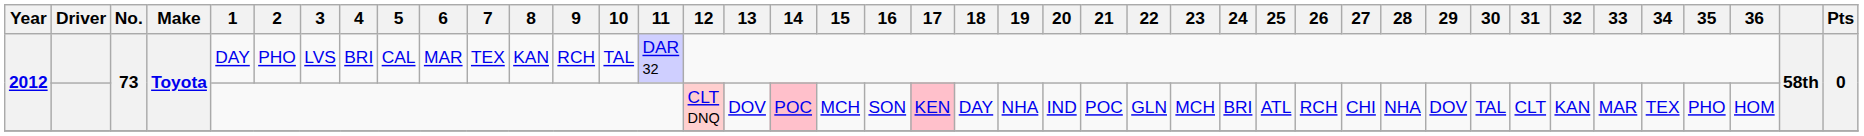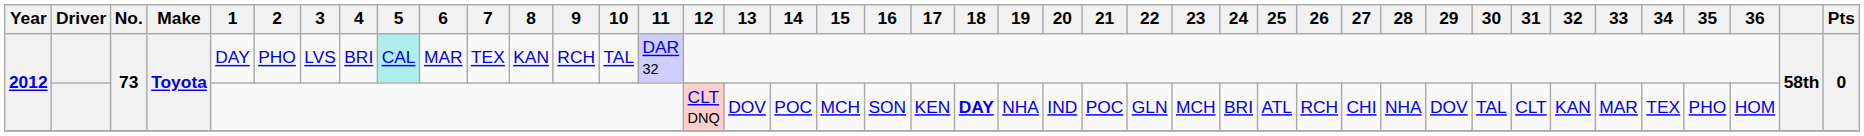row 2 | 5: no background -> paleturquoise background
row 3 | 14: pink background -> no background
row 3 | 17: pink background -> no background
row 3 | 18: normal -> bold
